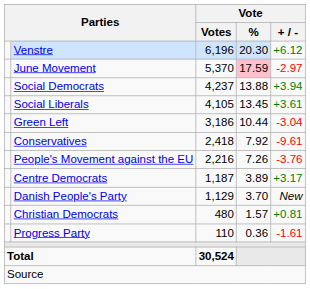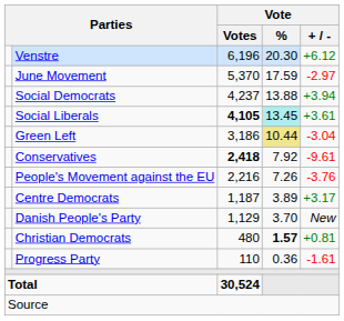June Movement | Vote / %: pink background -> no background
Social Liberals | Vote / Votes: normal -> bold
Social Liberals | Vote / %: no background -> paleturquoise background
Green Left | Vote / %: no background -> khaki background
Conservatives | Vote / Votes: normal -> bold
Christian Democrats | Vote / %: normal -> bold
